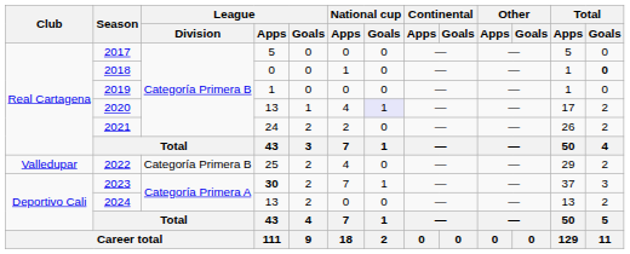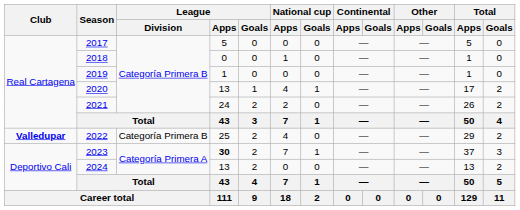2018 | Total / Goals: bold -> normal
2020 | National cup / Goals: lavender background -> no background
2022 | Club: normal -> bold
